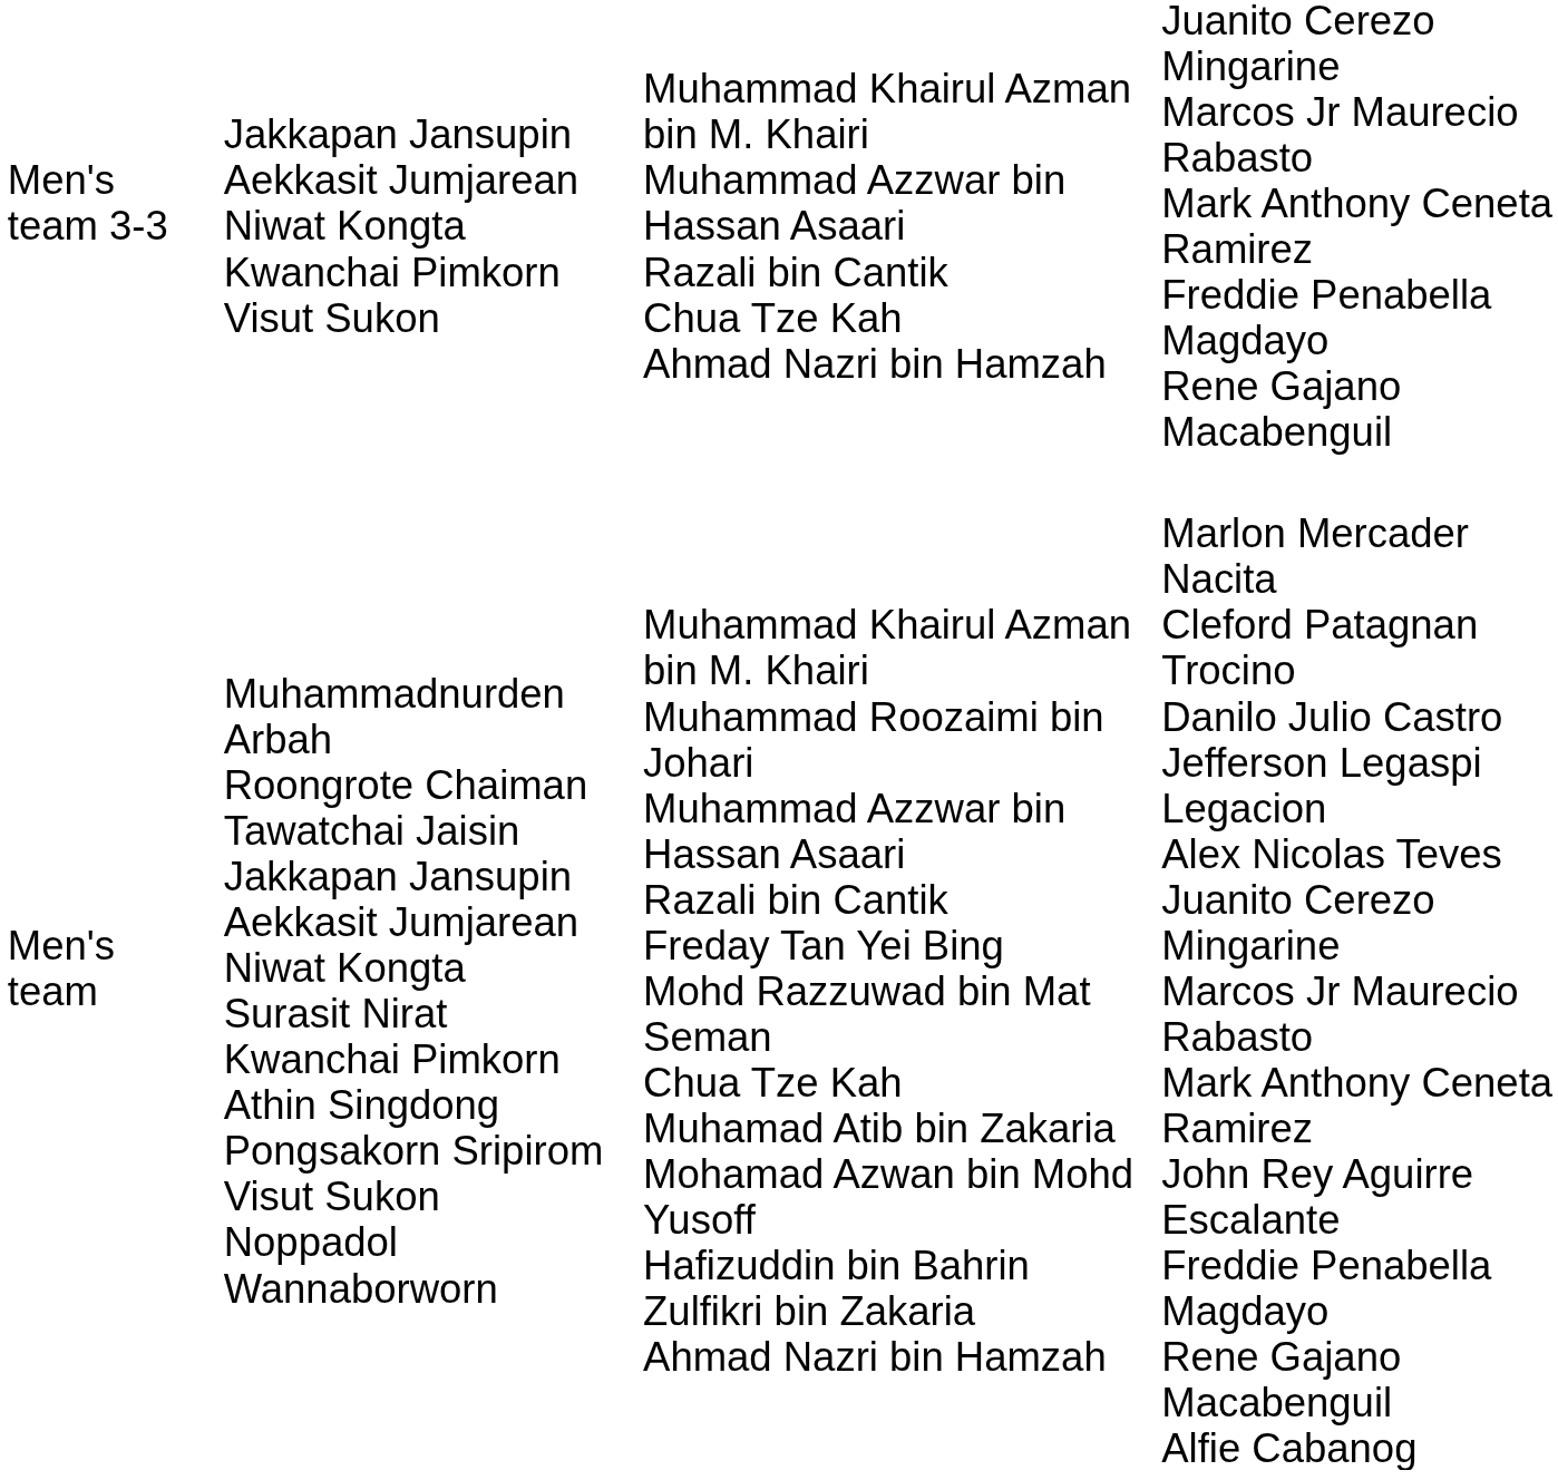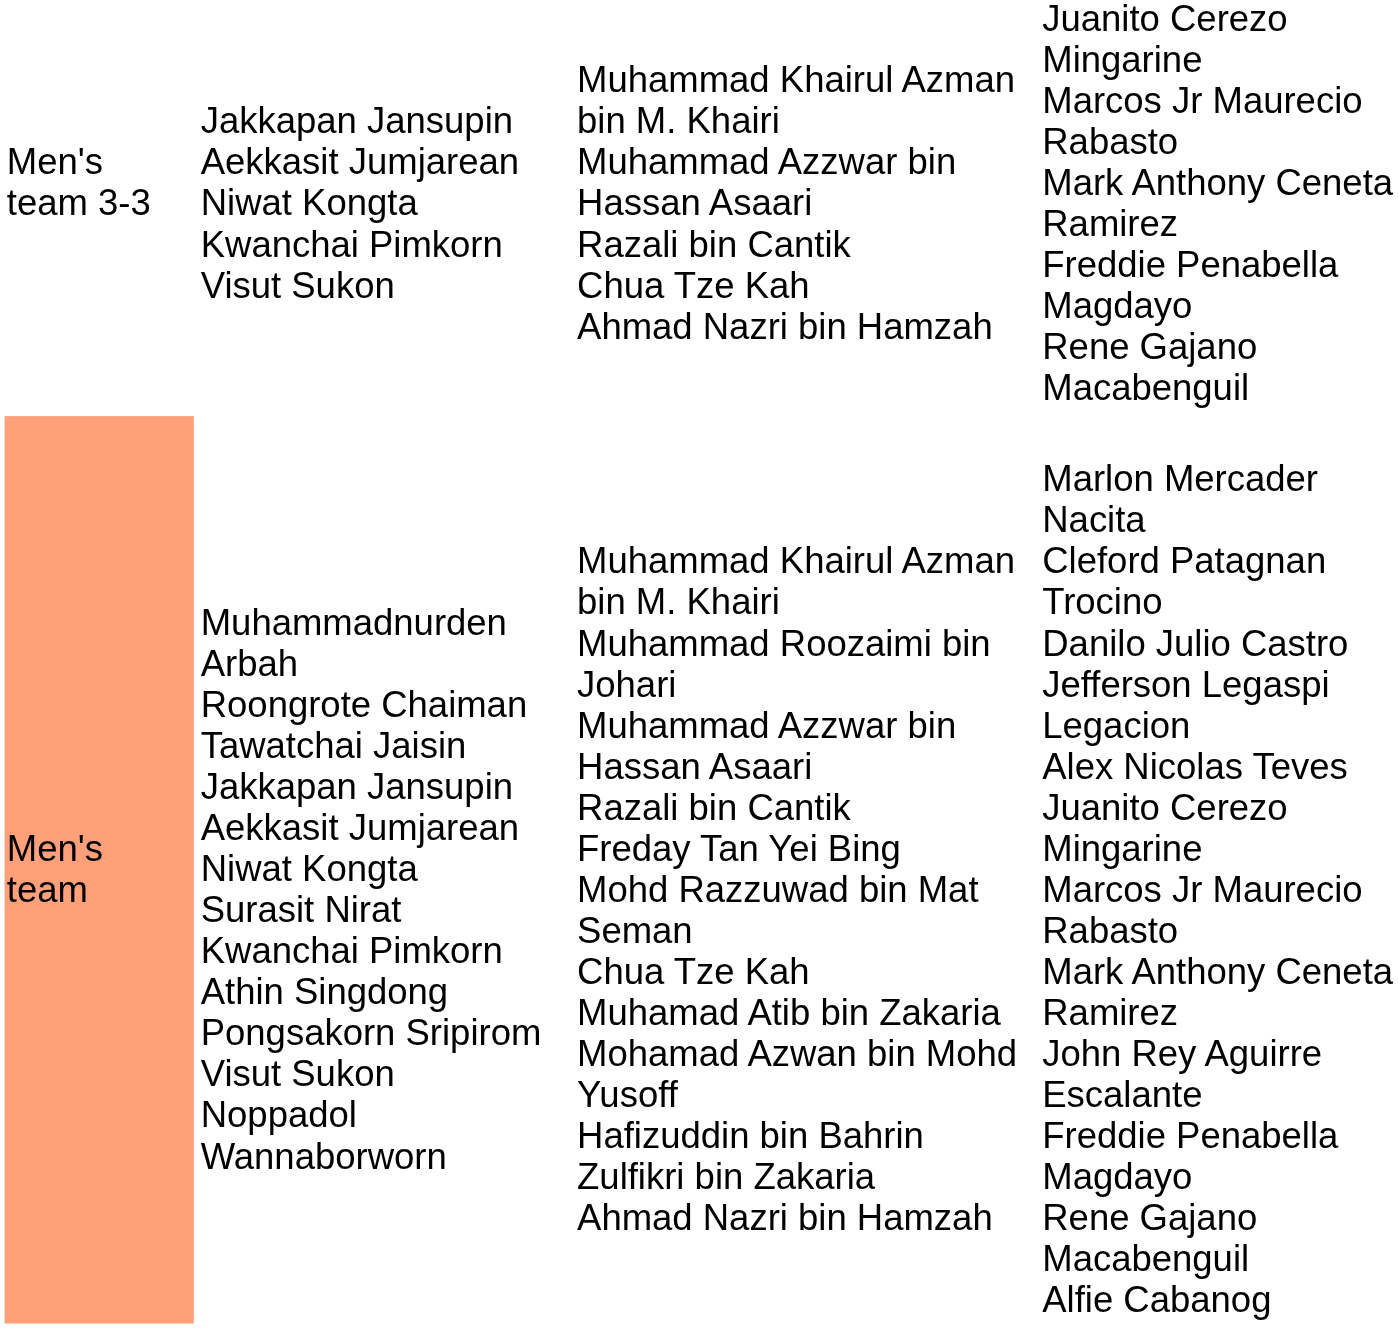Men's team | column 1: no background -> lightsalmon background
